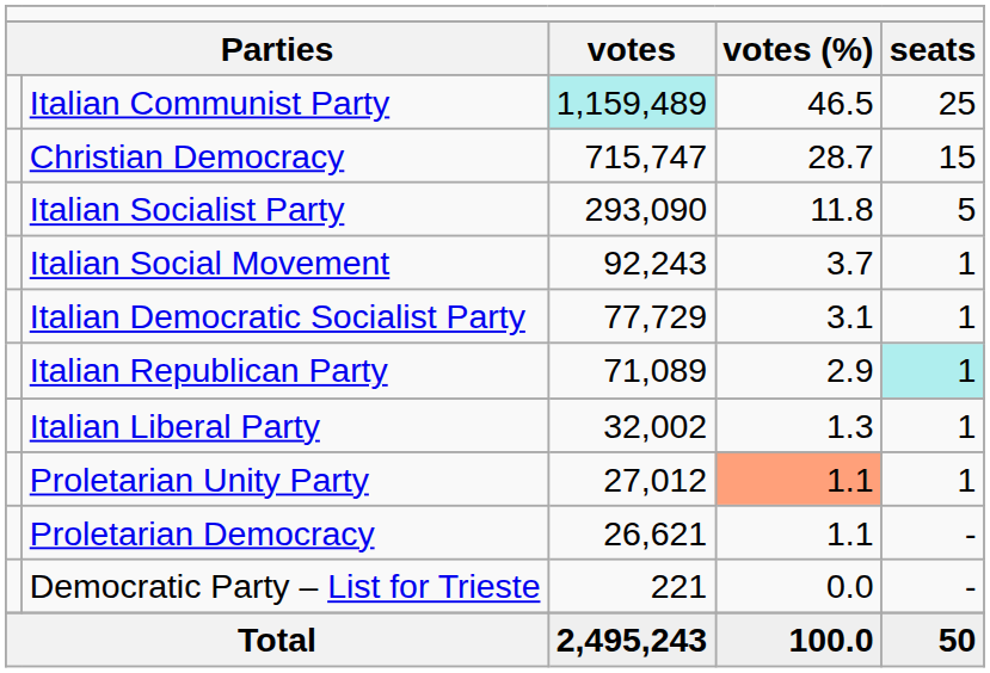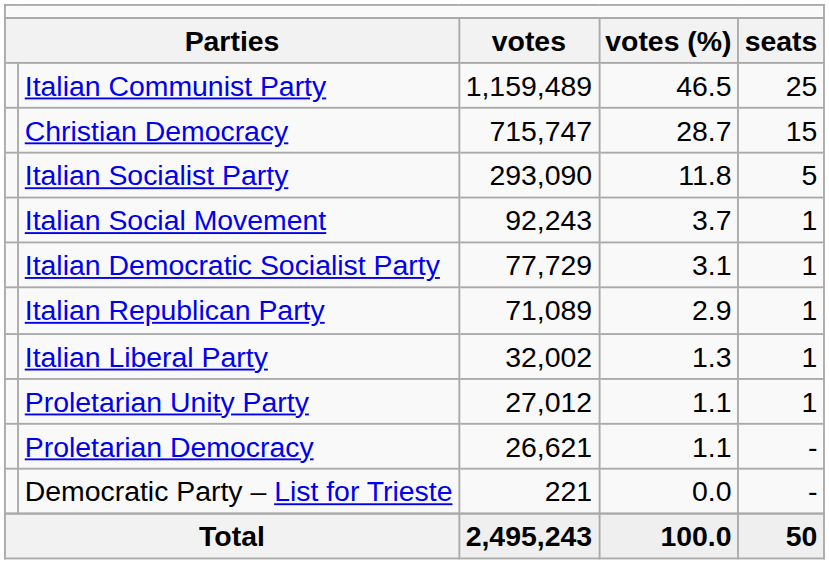Italian Communist Party | column 3: paleturquoise background -> no background
Italian Republican Party | column 5: paleturquoise background -> no background
Proletarian Unity Party | column 4: lightsalmon background -> no background
